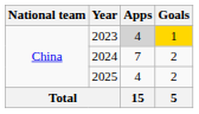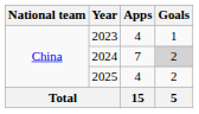2023 | Apps: lightgrey background -> no background
2023 | Goals: gold background -> no background
2024 | Goals: no background -> lightgrey background
